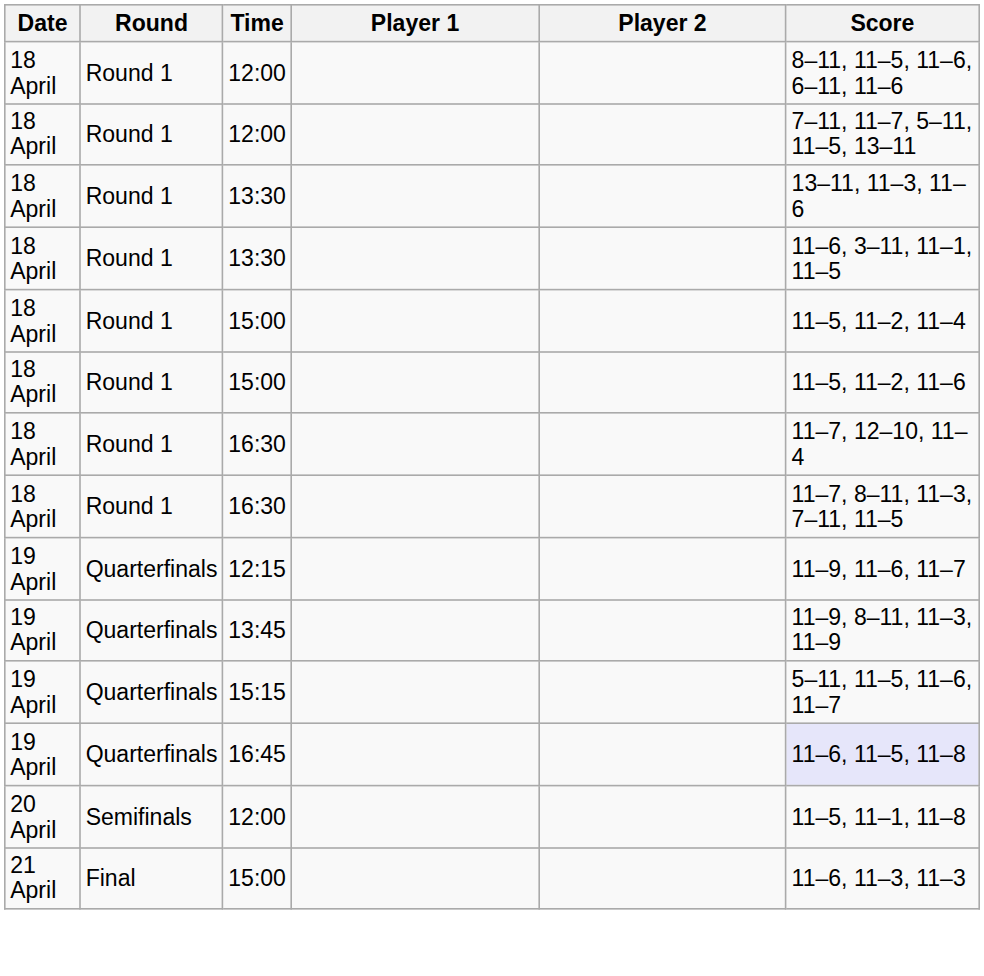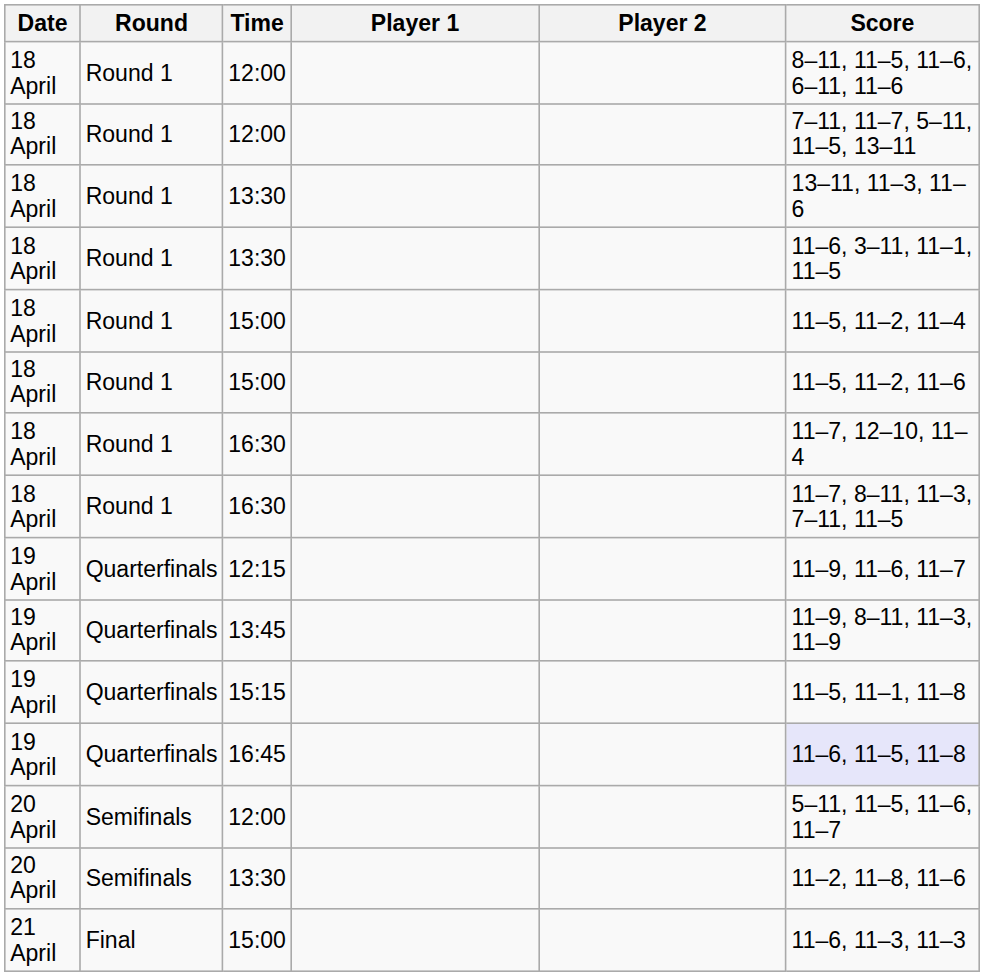15:15 | Score: 5–11, 11–5, 11–6, 11–7 -> 11–5, 11–1, 11–8
20 April / 12:00 | Score: 11–5, 11–1, 11–8 -> 5–11, 11–5, 11–6, 11–7
+ row: 20 April | Semifinals | 13:30 | 11–2, 11–8, 11–6
